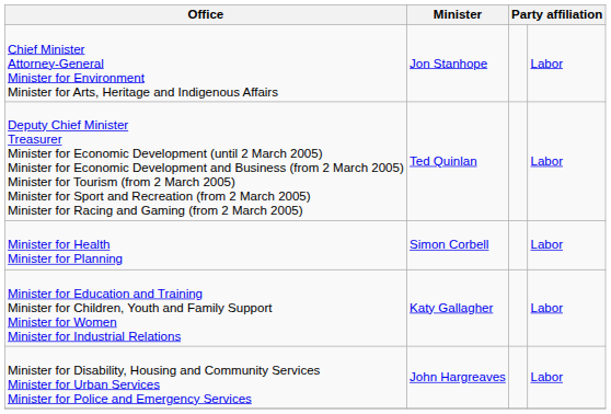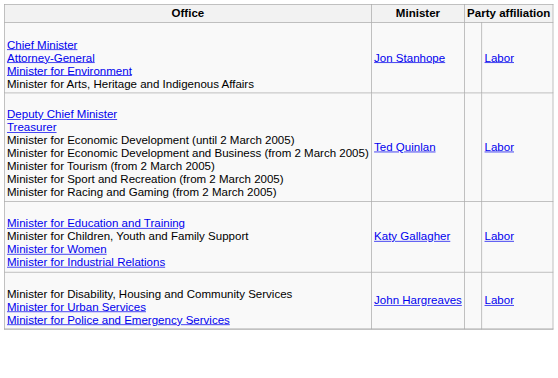- row: Minister for Health Minister for Planning | Simon Corbell | Labor
